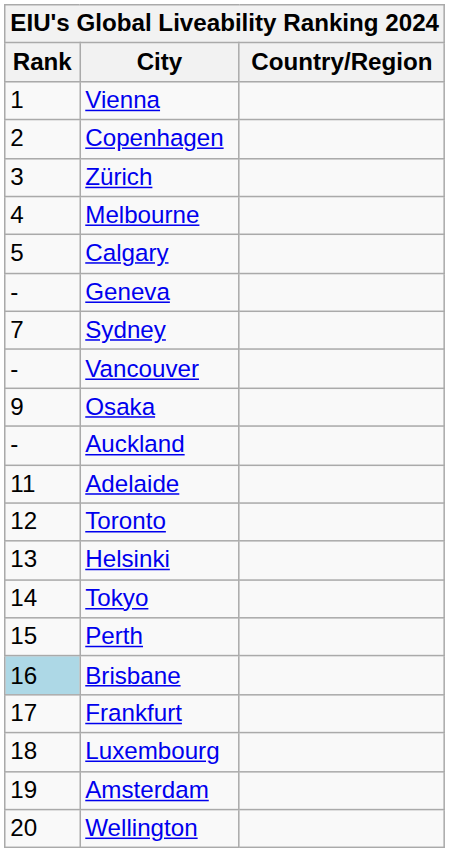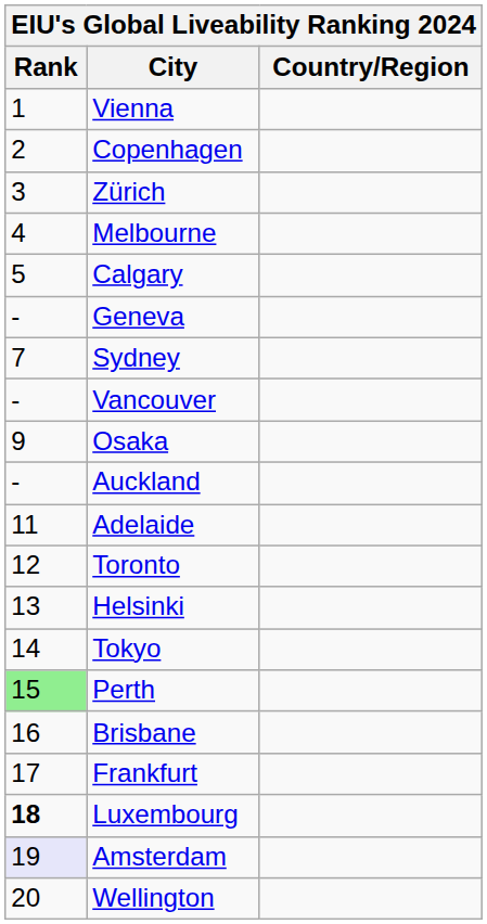Perth | Rank: no background -> lightgreen background
Brisbane | Rank: lightblue background -> no background
Luxembourg | Rank: normal -> bold
Amsterdam | Rank: no background -> lavender background
